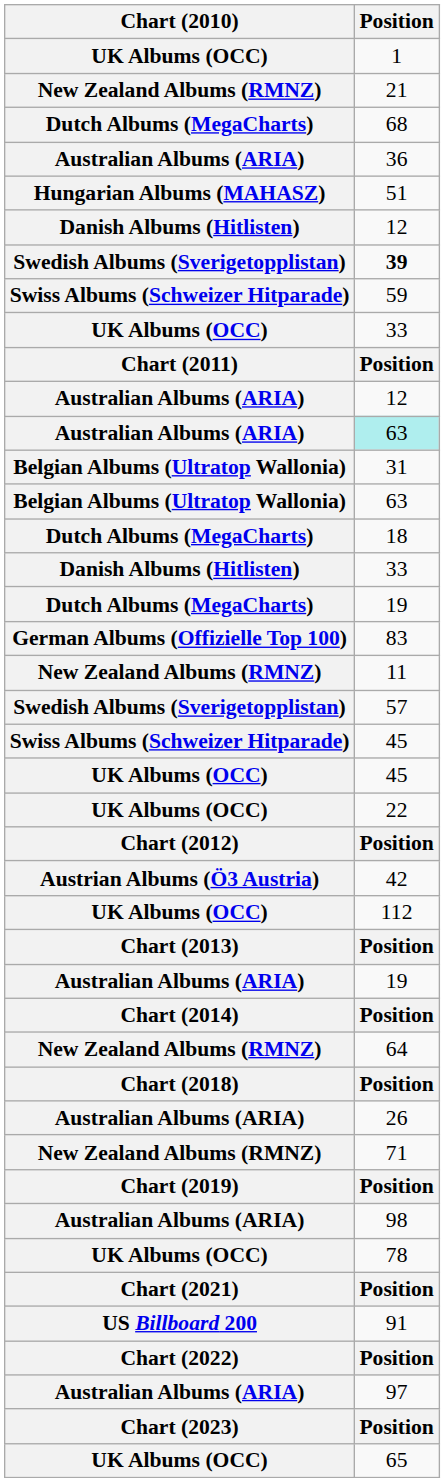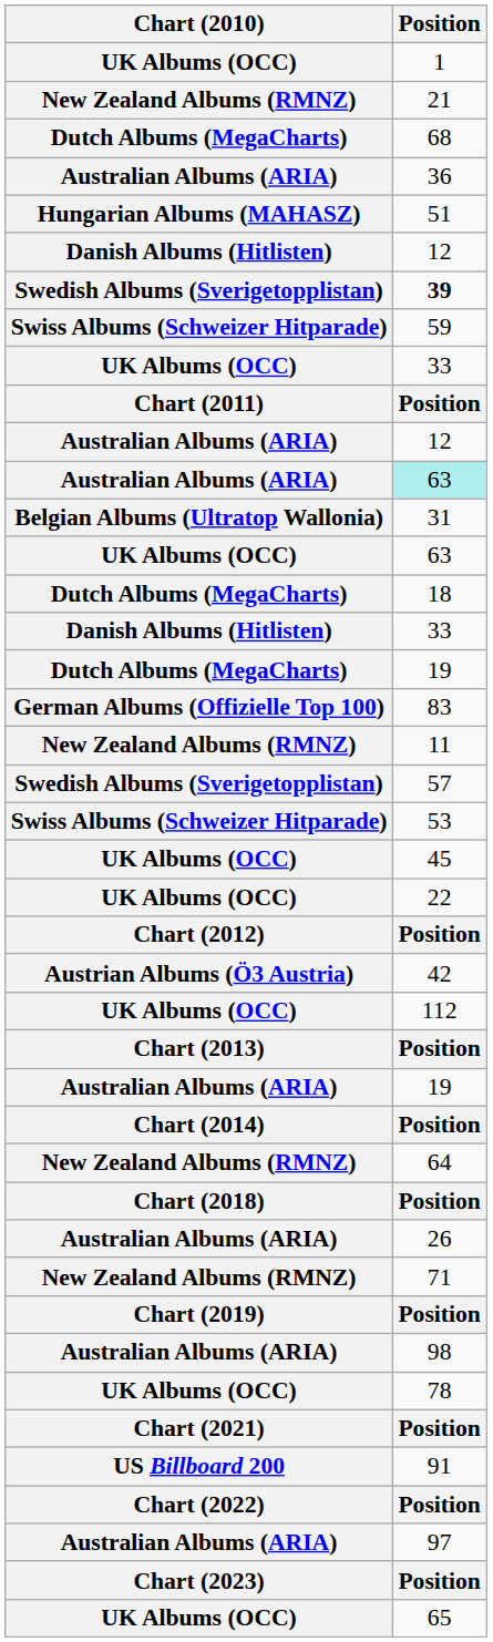row 15 | Chart (2010): Belgian Albums (Ultratop Wallonia) -> UK Albums (OCC)
row 22 | Position: 45 -> 53
